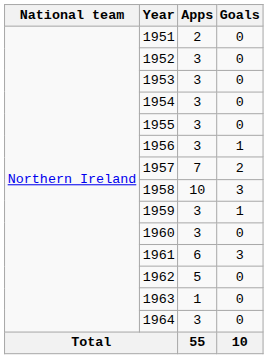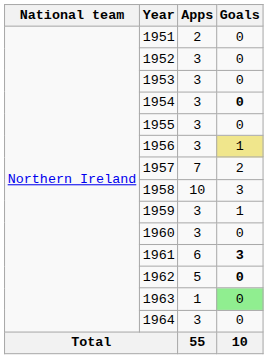1954 | Goals: normal -> bold
1956 | Goals: no background -> khaki background
1961 | Goals: normal -> bold
1962 | Goals: normal -> bold
1963 | Goals: no background -> lightgreen background
